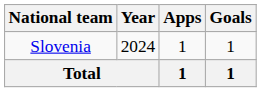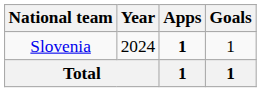Slovenia | Apps: normal -> bold
